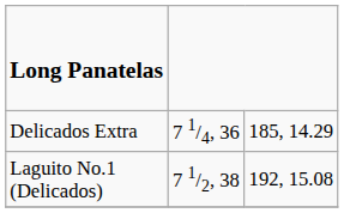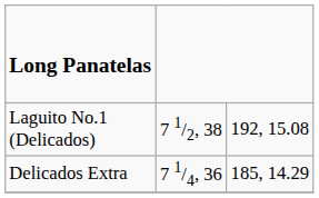rows swapped: Delicados Extra <-> Laguito No.1 (Delicados)
